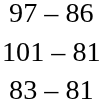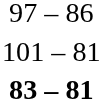83 – 81 | column 1: normal -> bold
